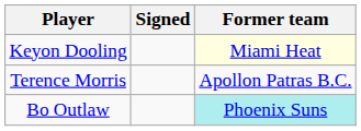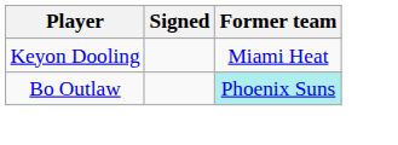Keyon Dooling | Former team: lightyellow background -> no background
- row: Terence Morris | Apollon Patras B.C.
